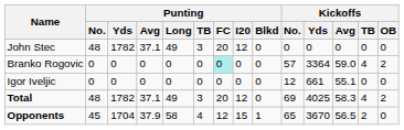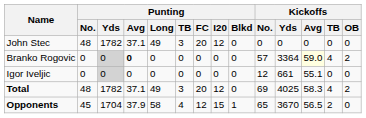Branko Rogovic | Punting / Yds: no background -> lightgrey background
Branko Rogovic | Punting / Avg: normal -> bold
Branko Rogovic | Punting / FC: paleturquoise background -> no background
Branko Rogovic | Kickoffs / Avg: no background -> lightyellow background
Igor Iveljic | Punting / Yds: no background -> lightgrey background
